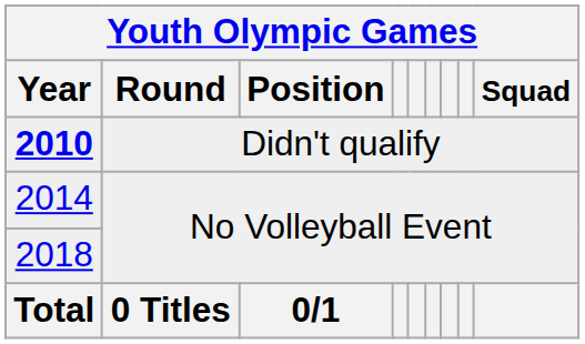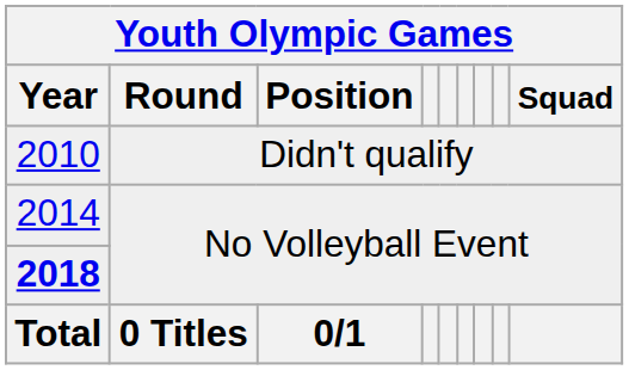2010 | Youth Olympic Games / Year: bold -> normal
2018 | Youth Olympic Games / Year: normal -> bold
